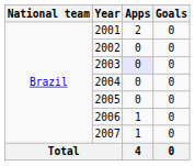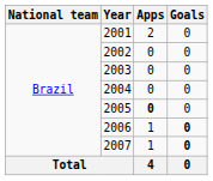2003 | Apps: lavender background -> no background
2005 | Apps: normal -> bold
2006 | Goals: normal -> bold
2007 | Goals: normal -> bold
